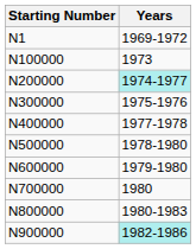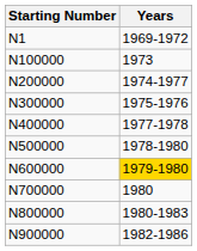N200000 | Years: paleturquoise background -> no background
N600000 | Years: no background -> gold background
N900000 | Years: paleturquoise background -> no background
